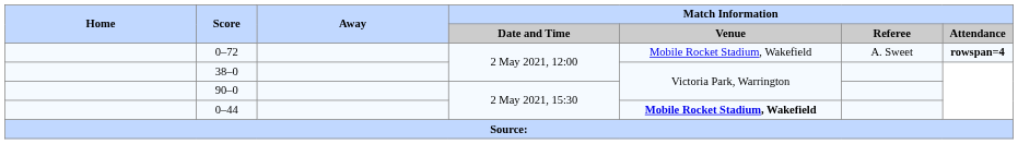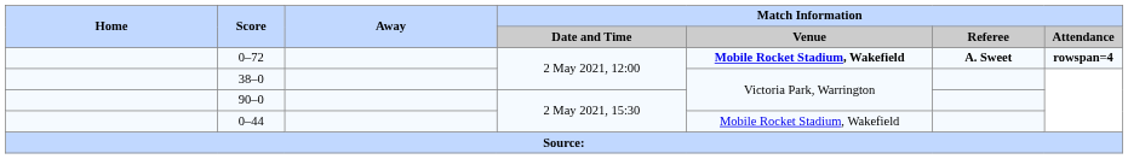0–72 | Match Information / Venue: normal -> bold
0–72 | Match Information / Referee: normal -> bold
0–44 | Match Information / Venue: bold -> normal
